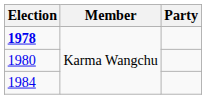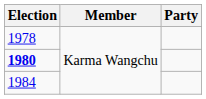1978 | Election: bold -> normal
1980 | Election: normal -> bold
